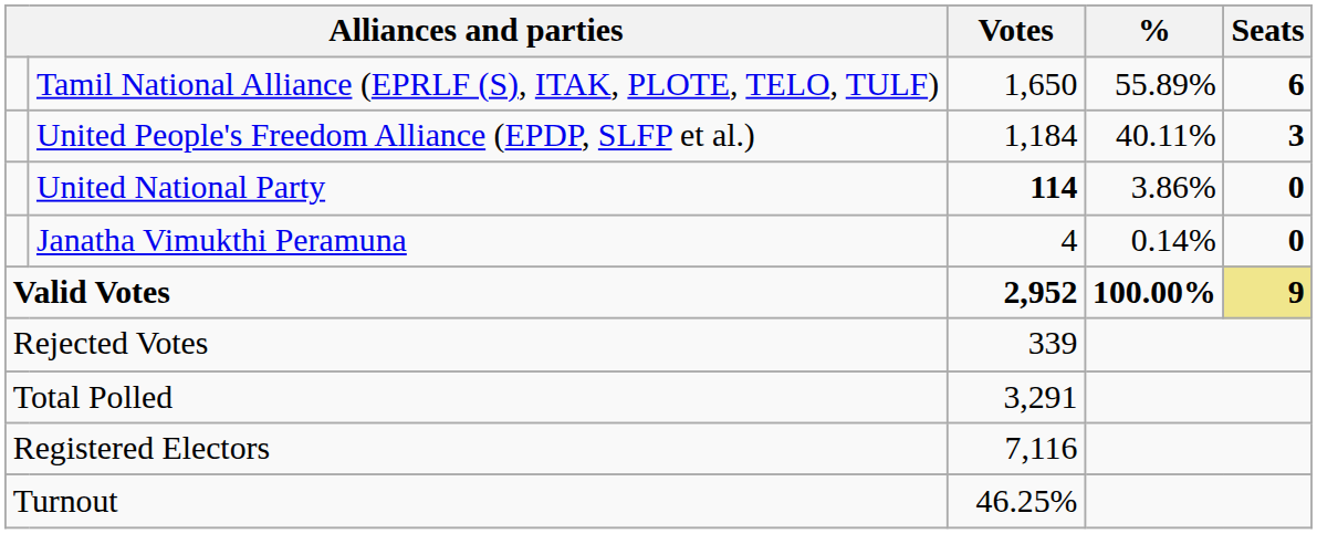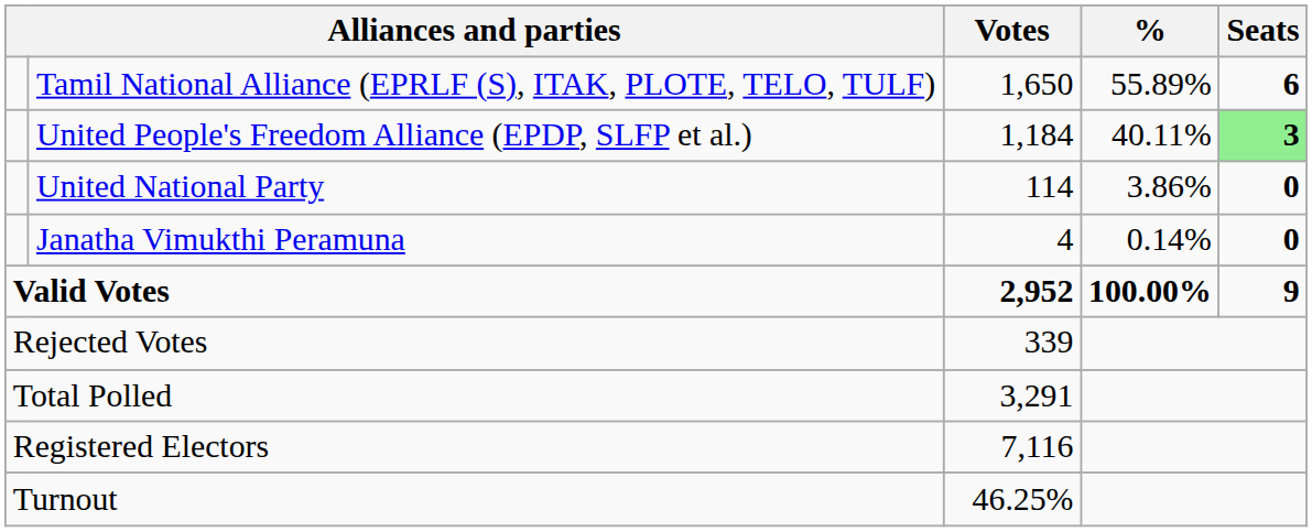United People's Freedom Alliance (EPDP, SLFP et al.) | Seats: no background -> lightgreen background
United National Party | Votes: bold -> normal
Valid Votes | Seats: khaki background -> no background
